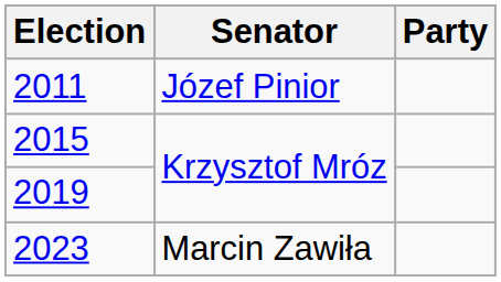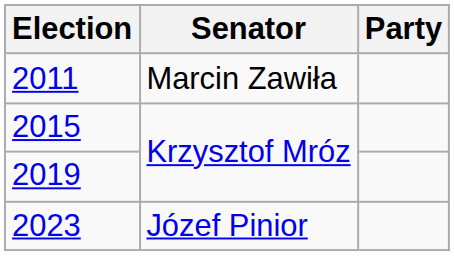2011 | Senator: Józef Pinior -> Marcin Zawiła
2023 | Senator: Marcin Zawiła -> Józef Pinior
